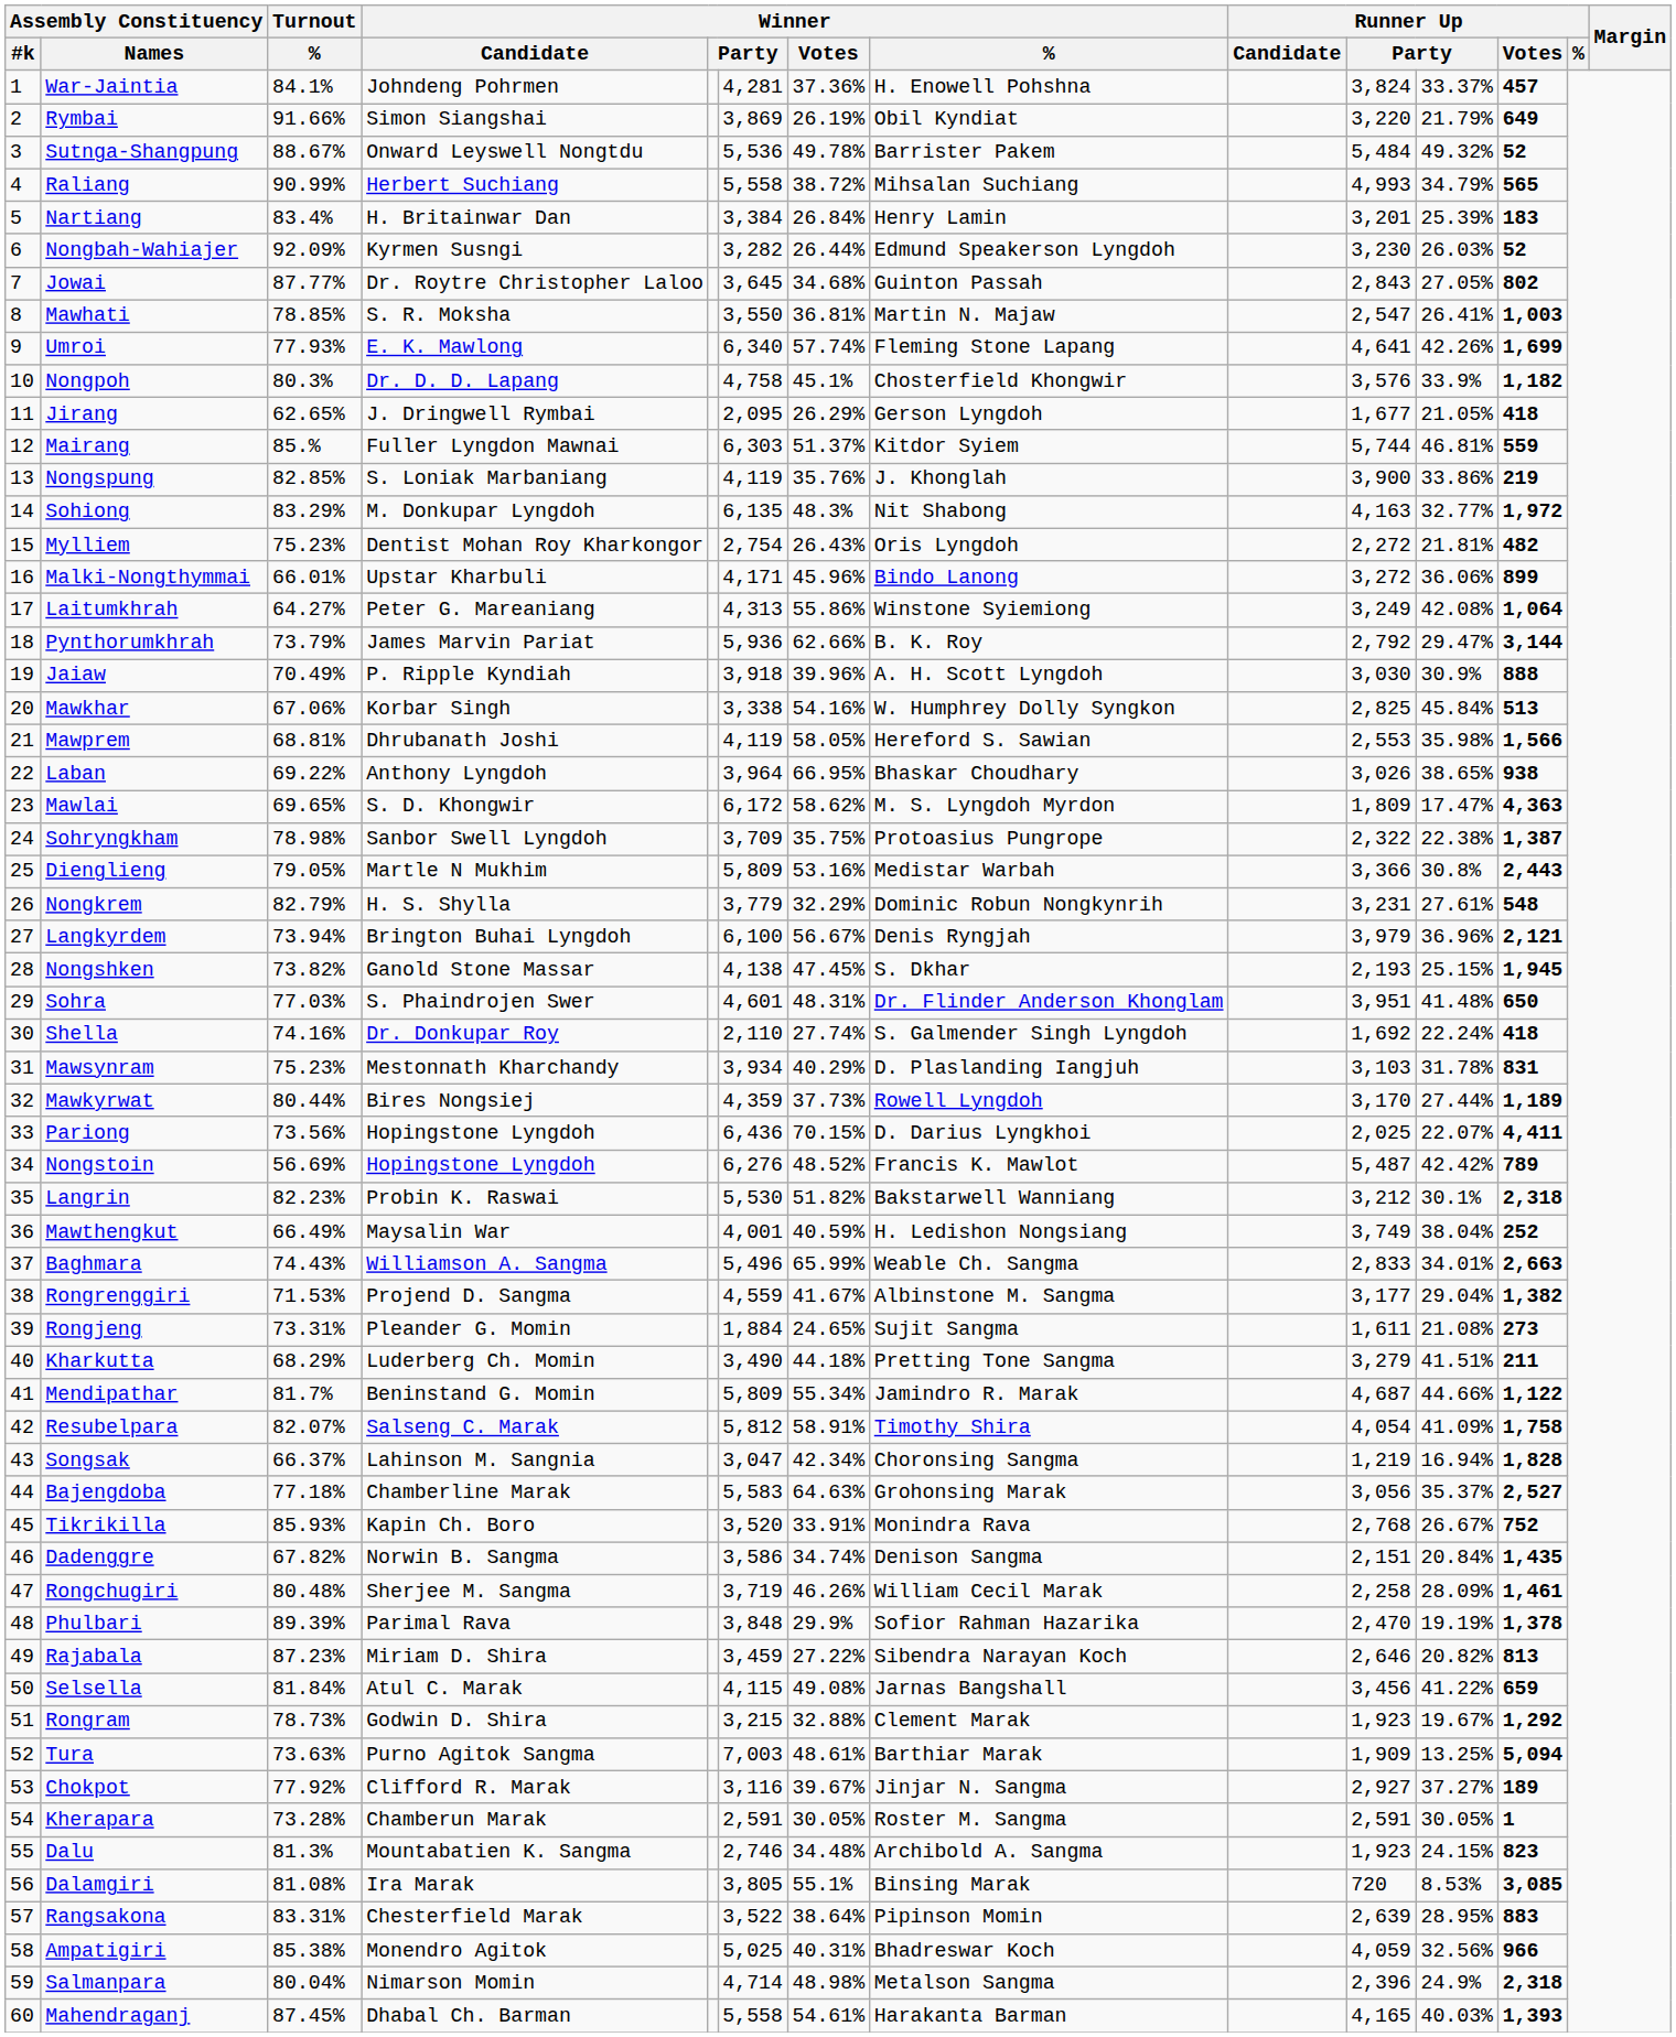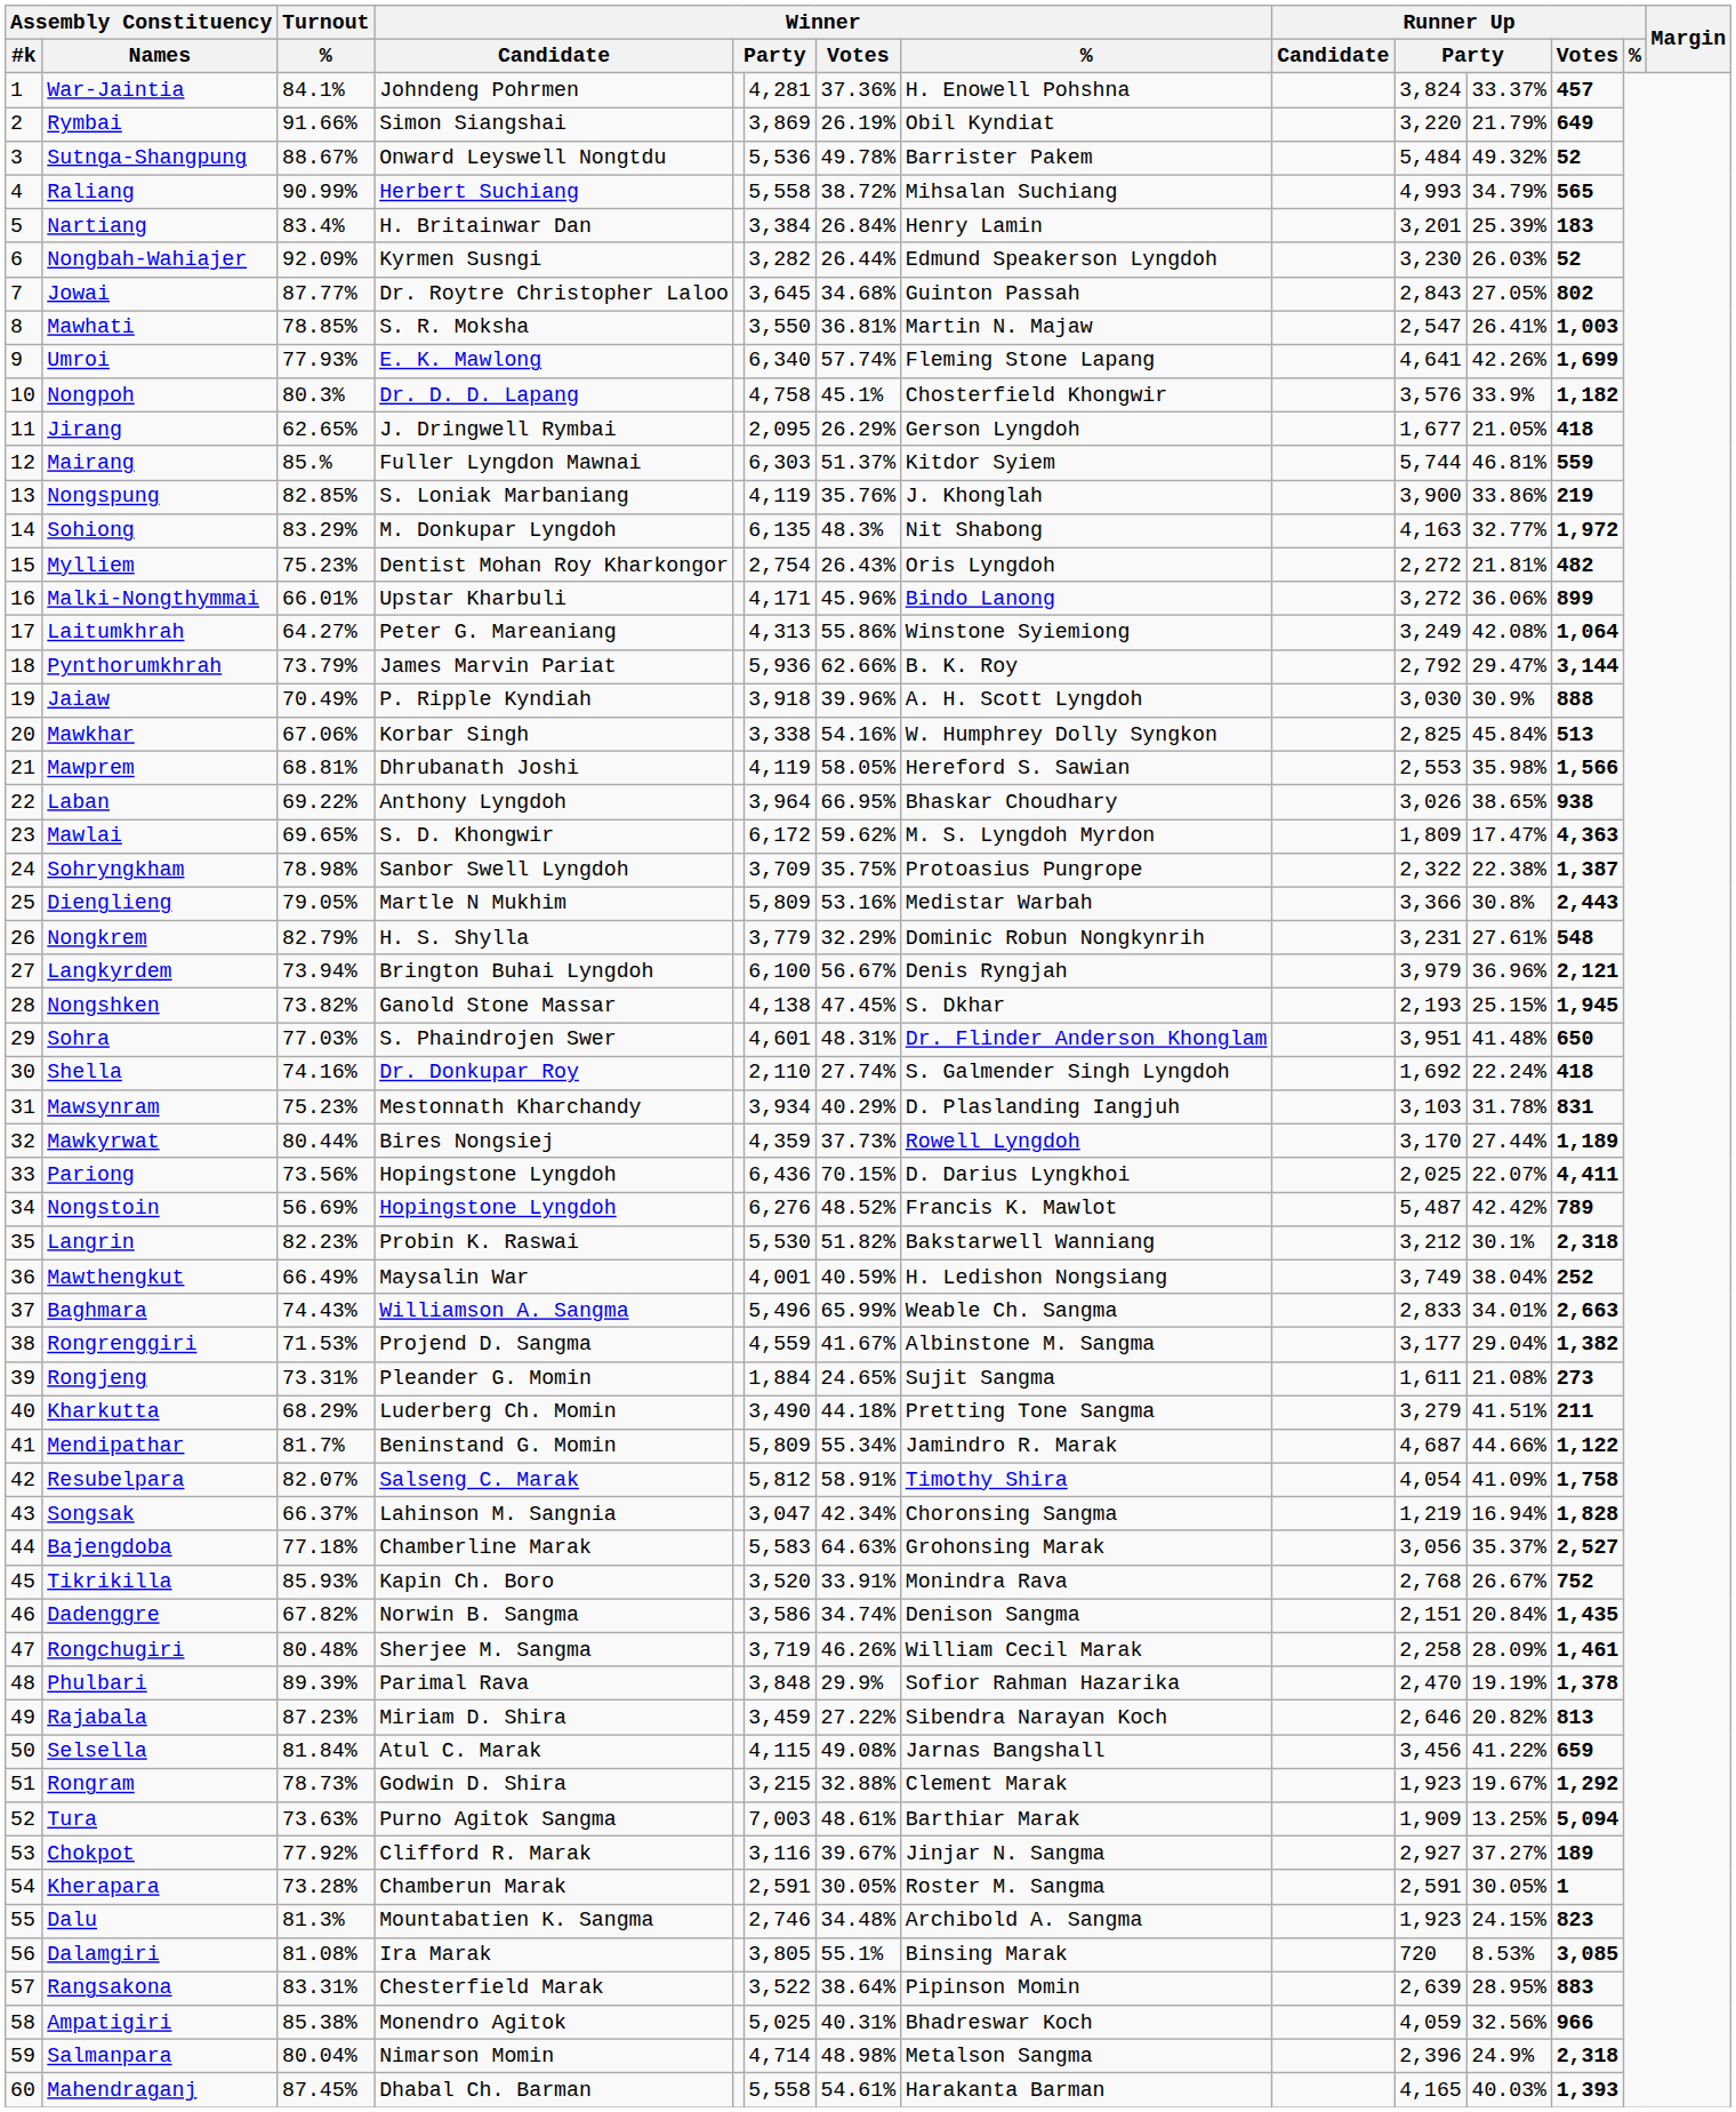Mawlai | Winner / Votes: 58.62% -> 59.62%
